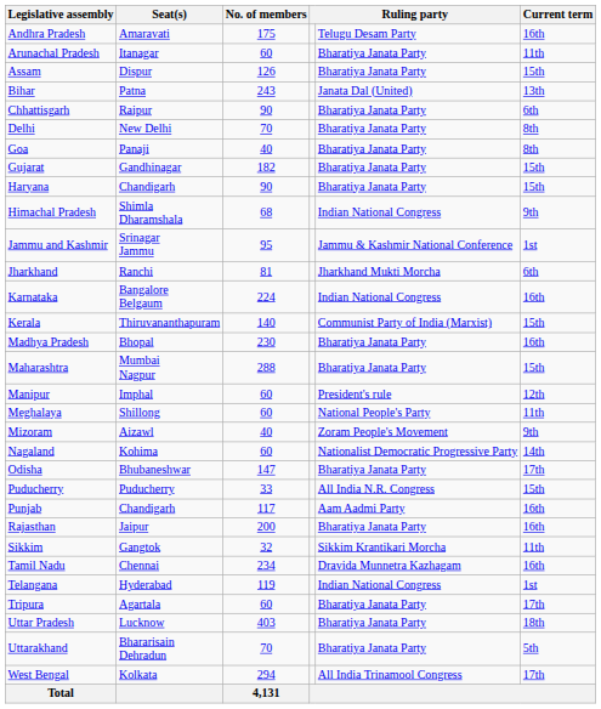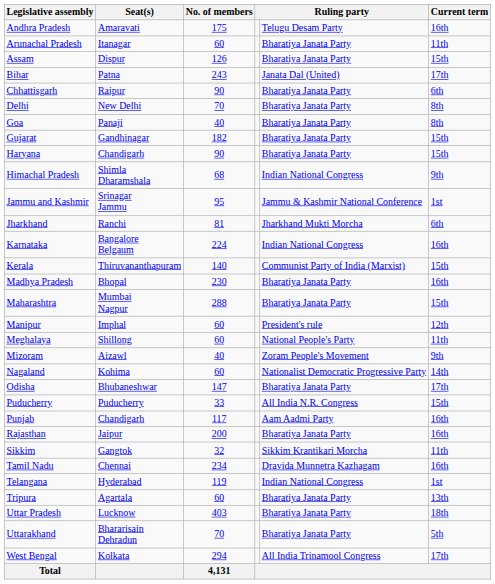Bihar | Current term: 13th -> 17th
Tripura | Current term: 17th -> 13th
